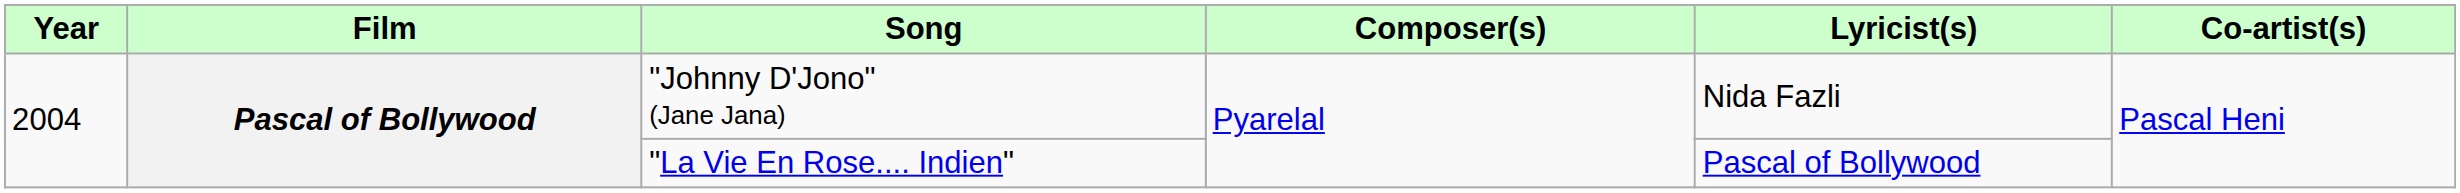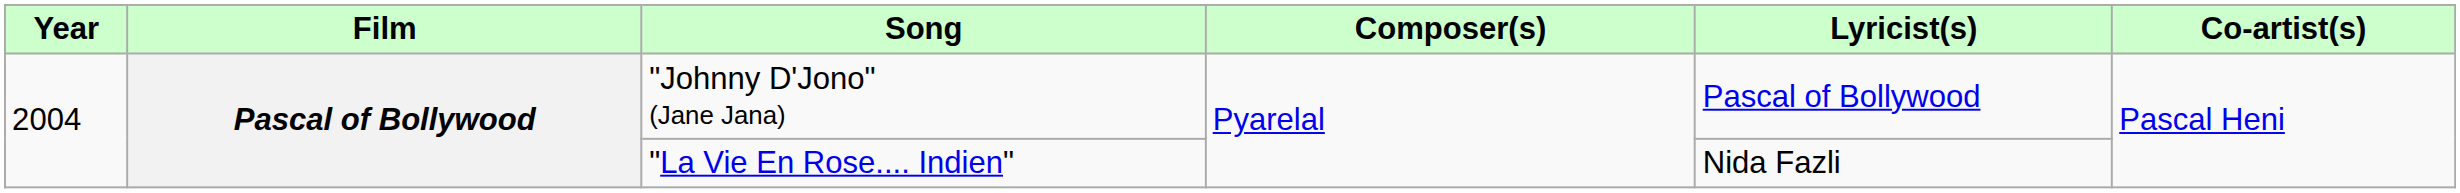"Johnny D'Jono" (Jane Jana) | Lyricist(s): Nida Fazli -> Pascal of Bollywood
"La Vie En Rose.... Indien" | Lyricist(s): Pascal of Bollywood -> Nida Fazli
